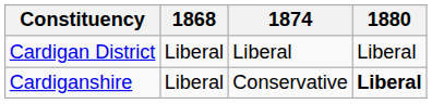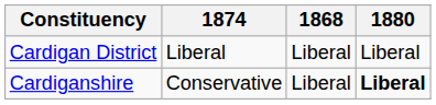columns swapped: 1868 <-> 1874
